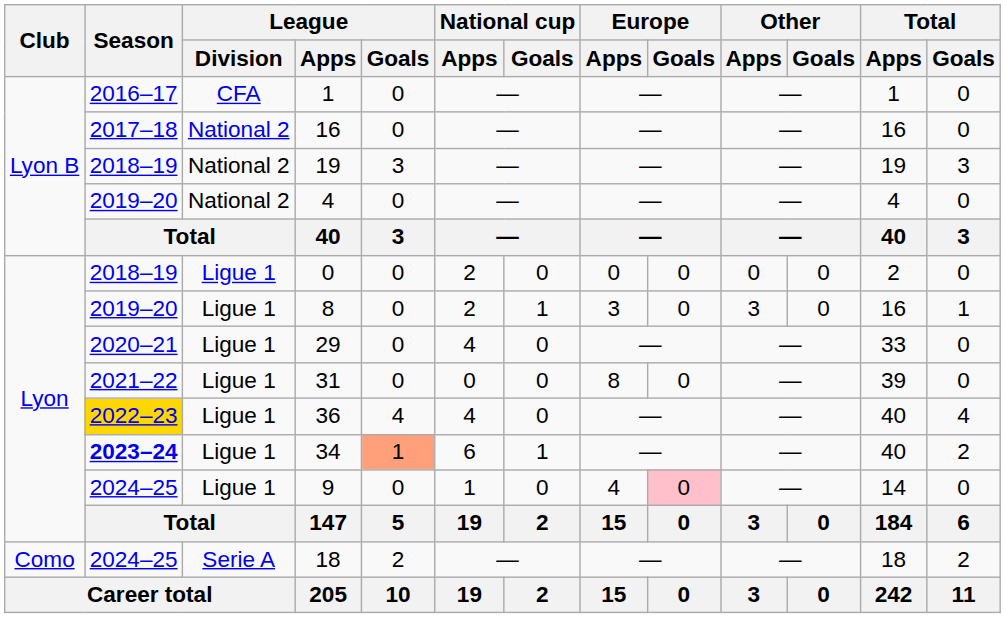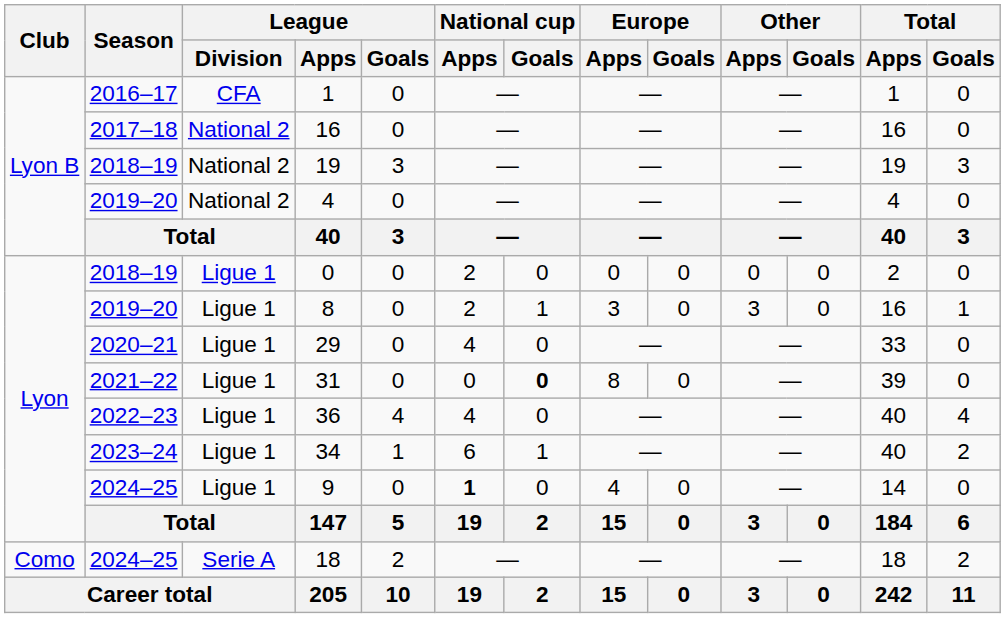31 | National cup / Goals: normal -> bold
36 | Season: gold background -> no background
34 | Season: bold -> normal
34 | League / Goals: lightsalmon background -> no background
9 | National cup / Apps: normal -> bold
9 | Europe / Goals: pink background -> no background
